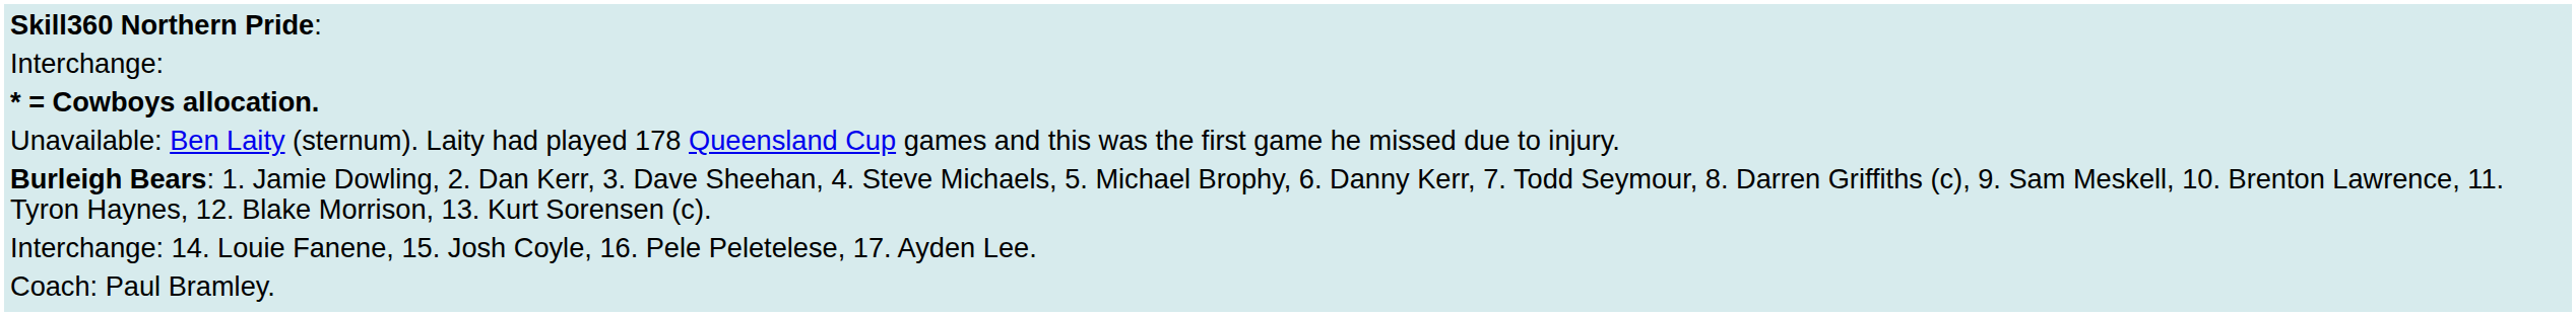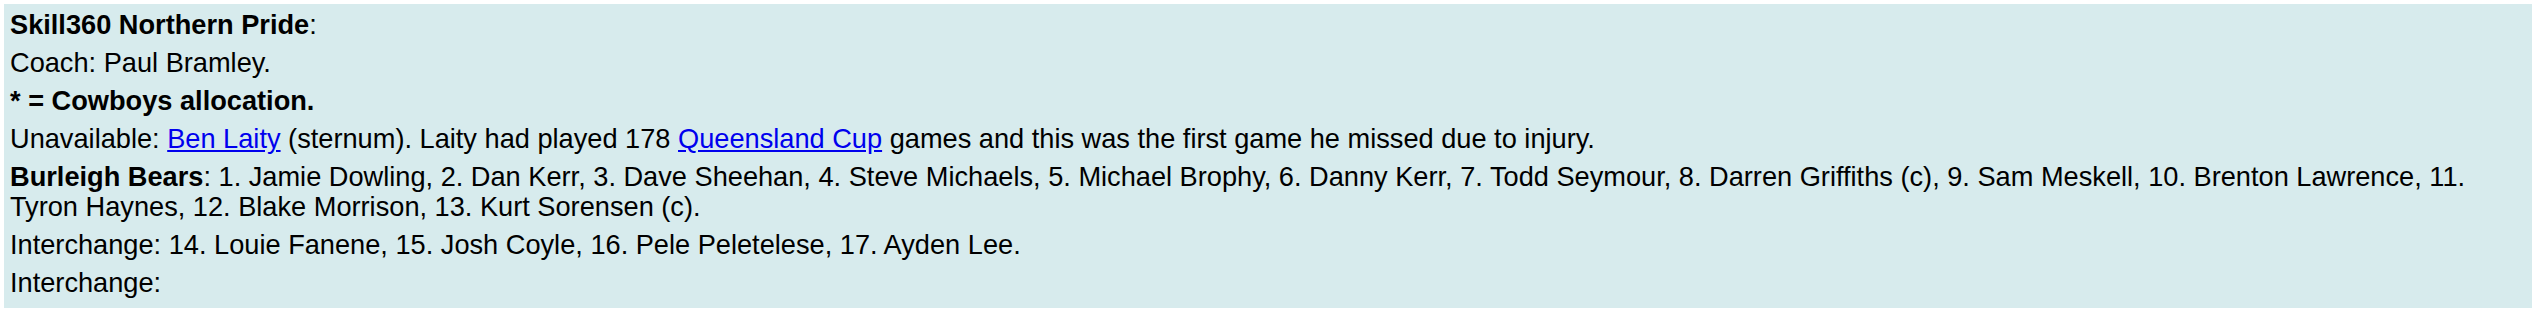row 2 | column 1: Interchange: -> Coach: Paul Bramley.
row 7 | column 1: Coach: Paul Bramley. -> Interchange:
